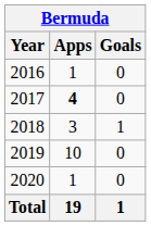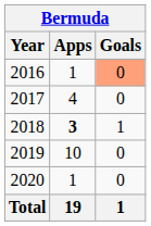2016 | Goals: no background -> lightsalmon background
2017 | Apps: bold -> normal
2018 | Apps: normal -> bold
